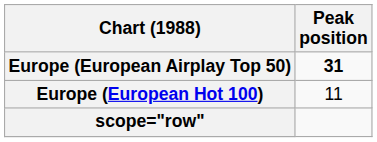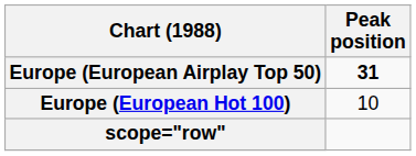Europe (European Hot 100) | Peak position: 11 -> 10
